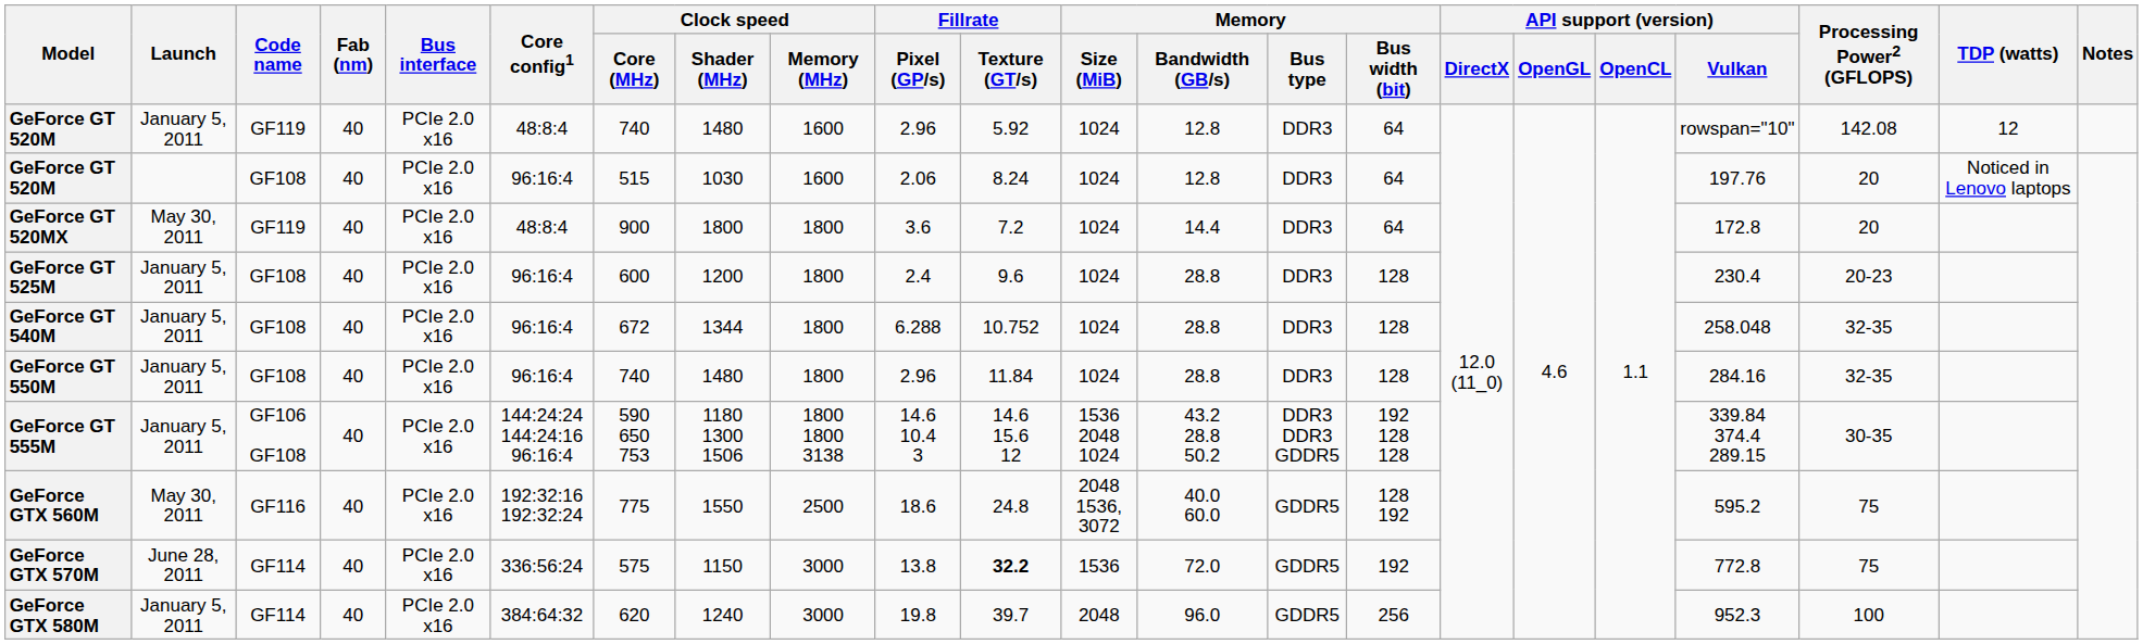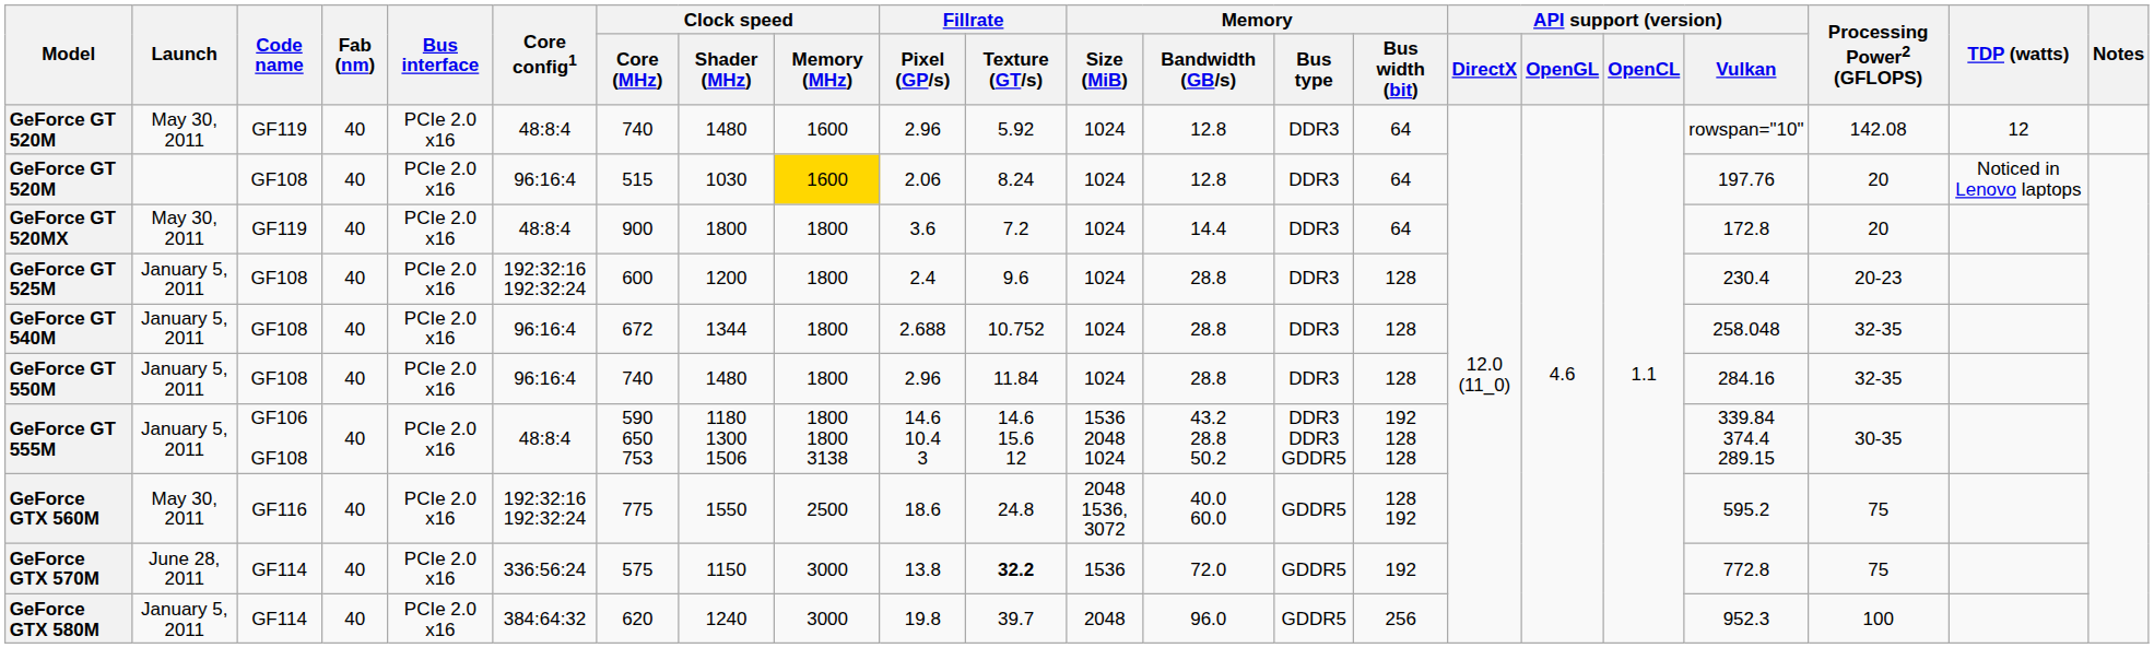GeForce GT 520M / GF119 | Launch: January 5, 2011 -> May 30, 2011
GeForce GT 520M / GF108 | Clock speed / Memory (MHz): no background -> gold background
GeForce GT 525M | Core config1: 96:16:4 -> 192:32:16 192:32:24
GeForce GT 540M | Fillrate / Pixel (GP/s): 6.288 -> 2.688
GeForce GT 555M | Core config1: 144:24:24 144:24:16 96:16:4 -> 48:8:4
